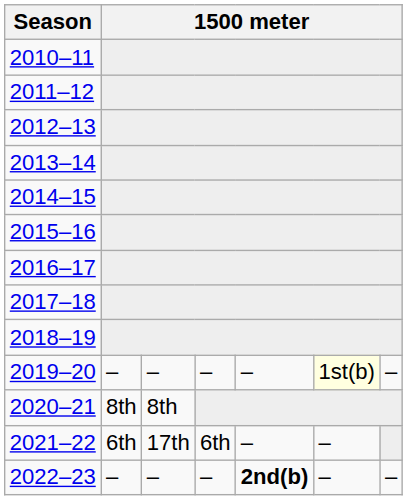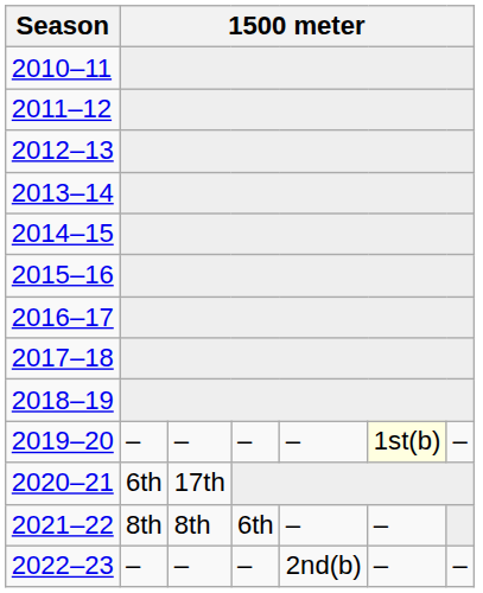2020–21 | column 2: 8th -> 6th
2020–21 | column 3: 8th -> 17th
2021–22 | column 2: 6th -> 8th
2021–22 | column 3: 17th -> 8th
2022–23 | column 5: bold -> normal
